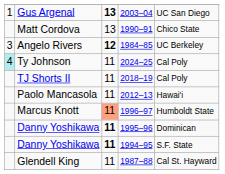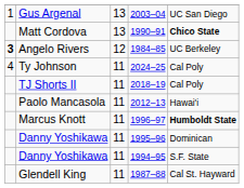Gus Argenal | column 3: bold -> normal
Matt Cordova | column 5: normal -> bold
Angelo Rivers | column 1: normal -> bold
Angelo Rivers | column 3: bold -> normal
Ty Johnson | column 1: paleturquoise background -> no background
Marcus Knott | column 3: lightsalmon background -> no background
Marcus Knott | column 5: normal -> bold
Danny Yoshikawa / 1995–96 | column 3: bold -> normal
Danny Yoshikawa / 1994–95 | column 3: bold -> normal
